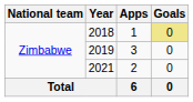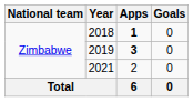2018 | Apps: normal -> bold
2018 | Goals: khaki background -> no background
2019 | Apps: normal -> bold
